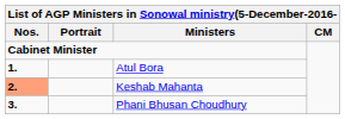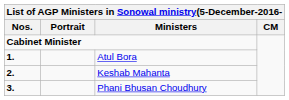Keshab Mahanta | Nos.: lightsalmon background -> no background
